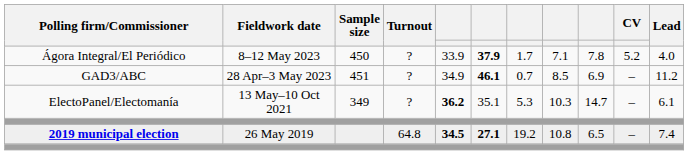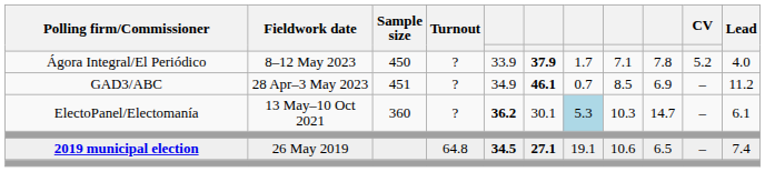ElectoPanel/Electomanía | Sample size: 349 -> 360
ElectoPanel/Electomanía | column 6: 35.1 -> 30.1
ElectoPanel/Electomanía | column 7: no background -> lightblue background
2019 municipal election | column 7: 19.2 -> 19.1
2019 municipal election | column 8: 10.8 -> 10.6
